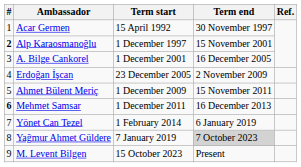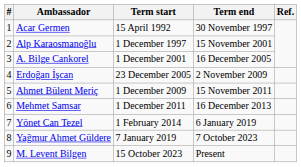Alp Karaosmanoğlu | #: bold -> normal
Mehmet Samsar | #: bold -> normal
Yağmur Ahmet Güldere | Term end: lightgrey background -> no background
